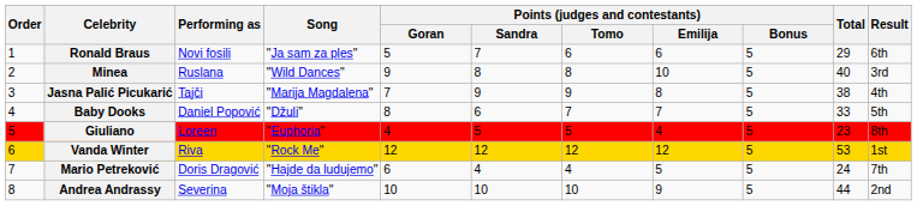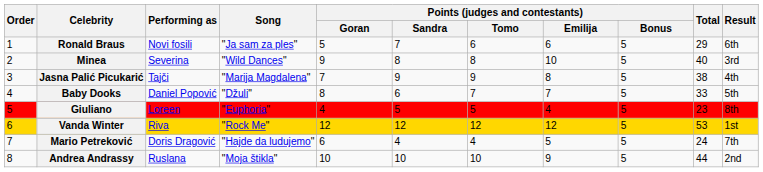Minea | Performing as: Ruslana -> Severina
Andrea Andrassy | Performing as: Severina -> Ruslana
